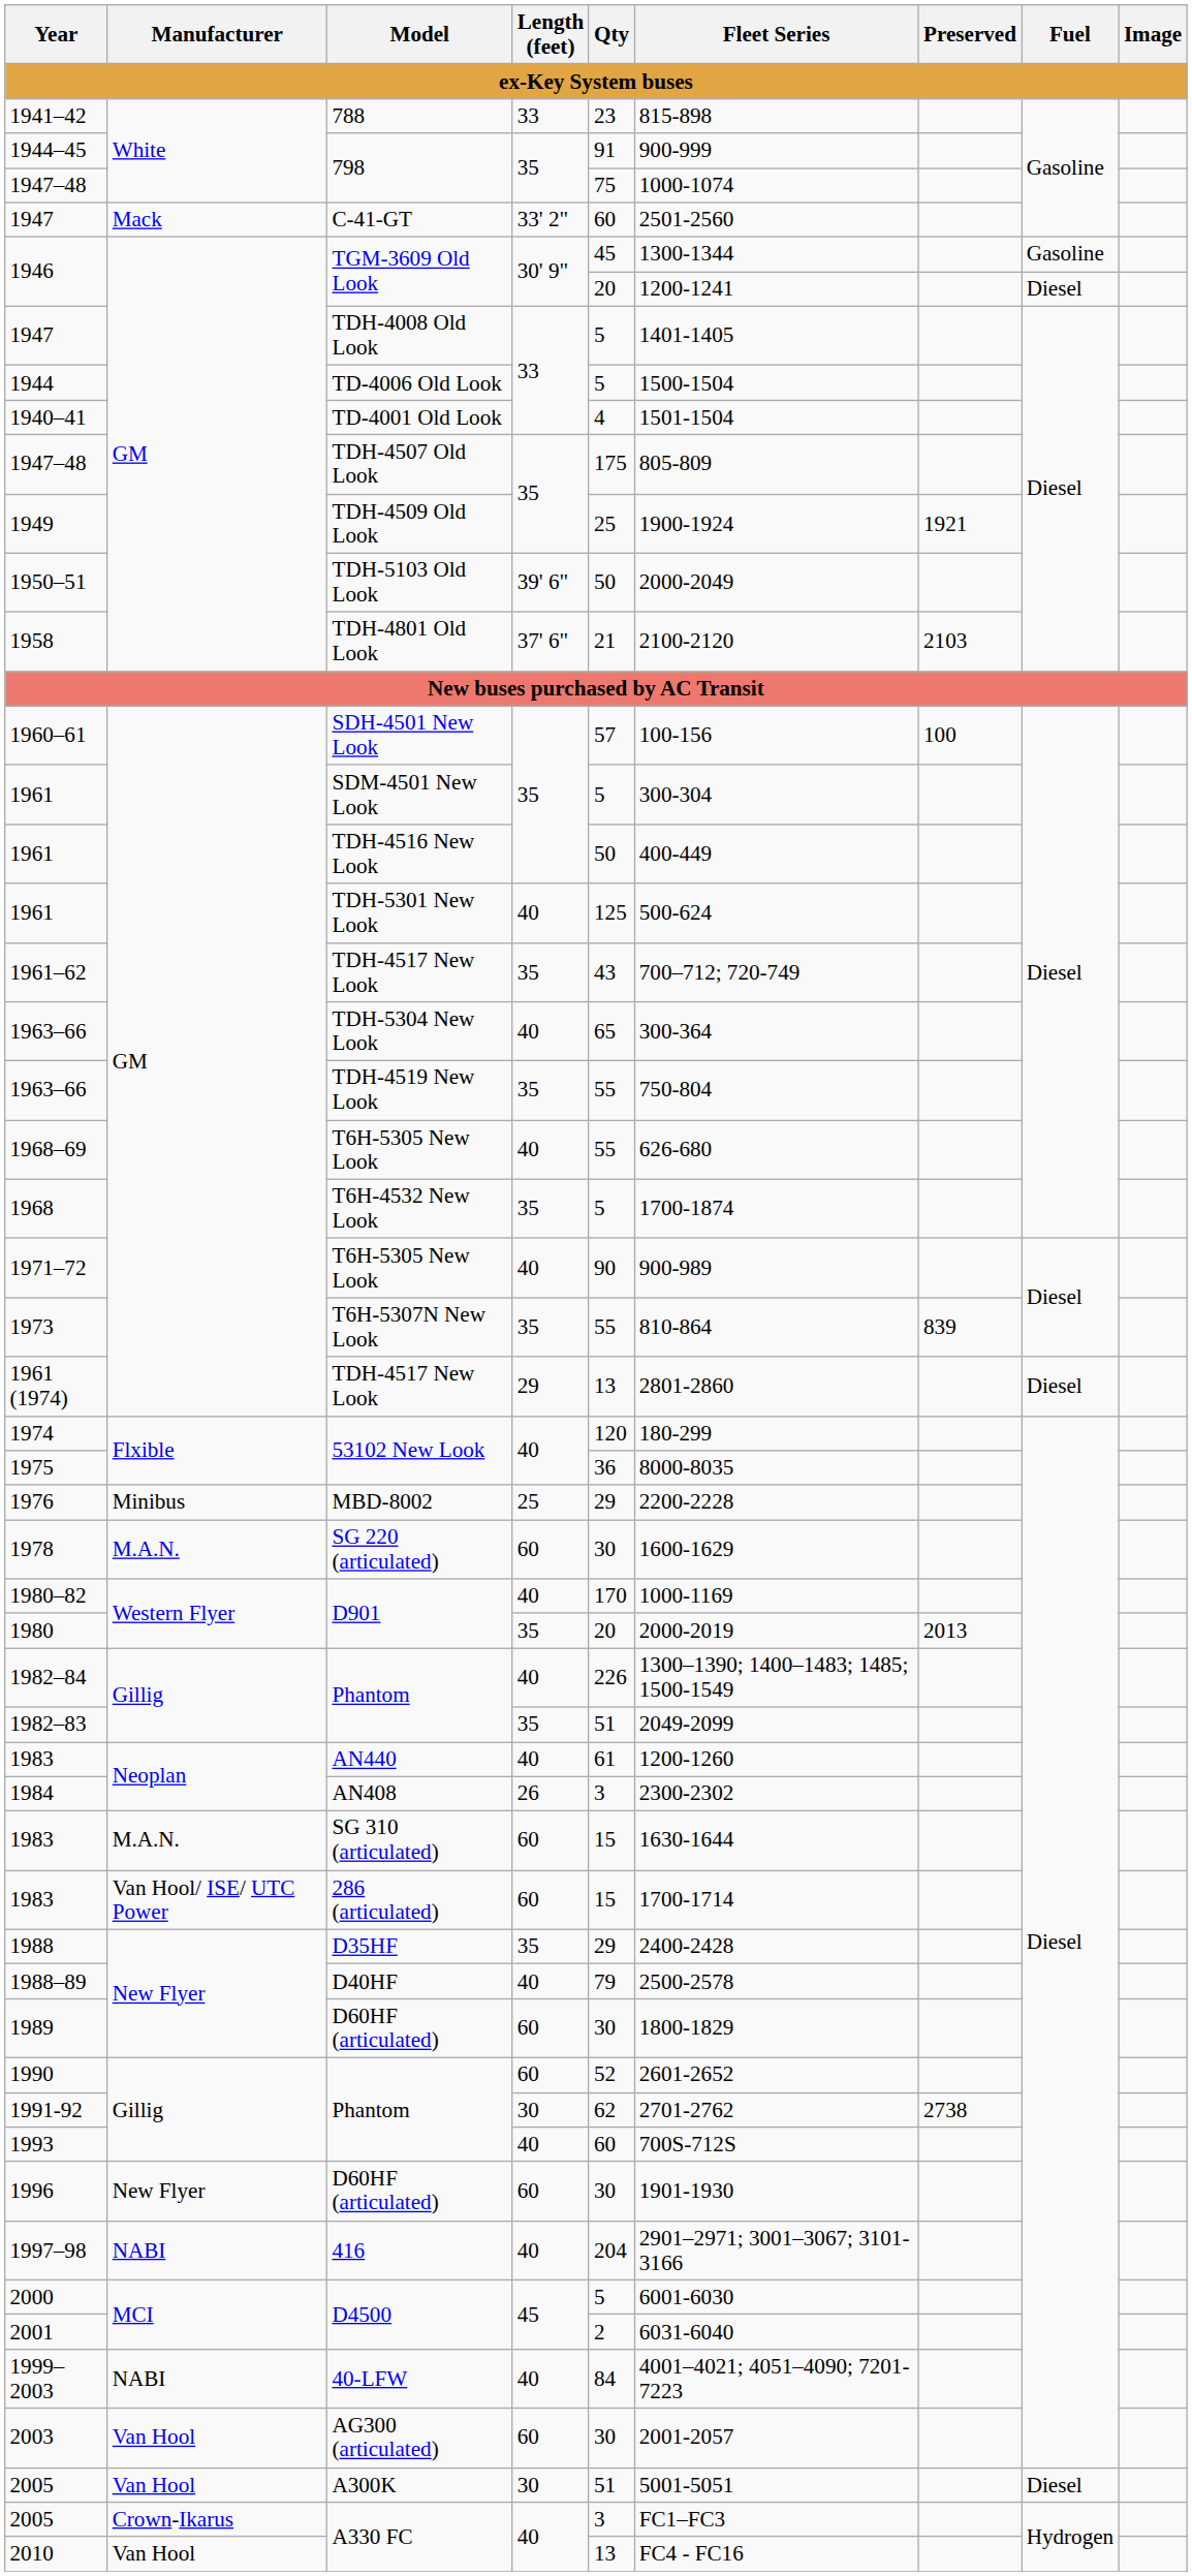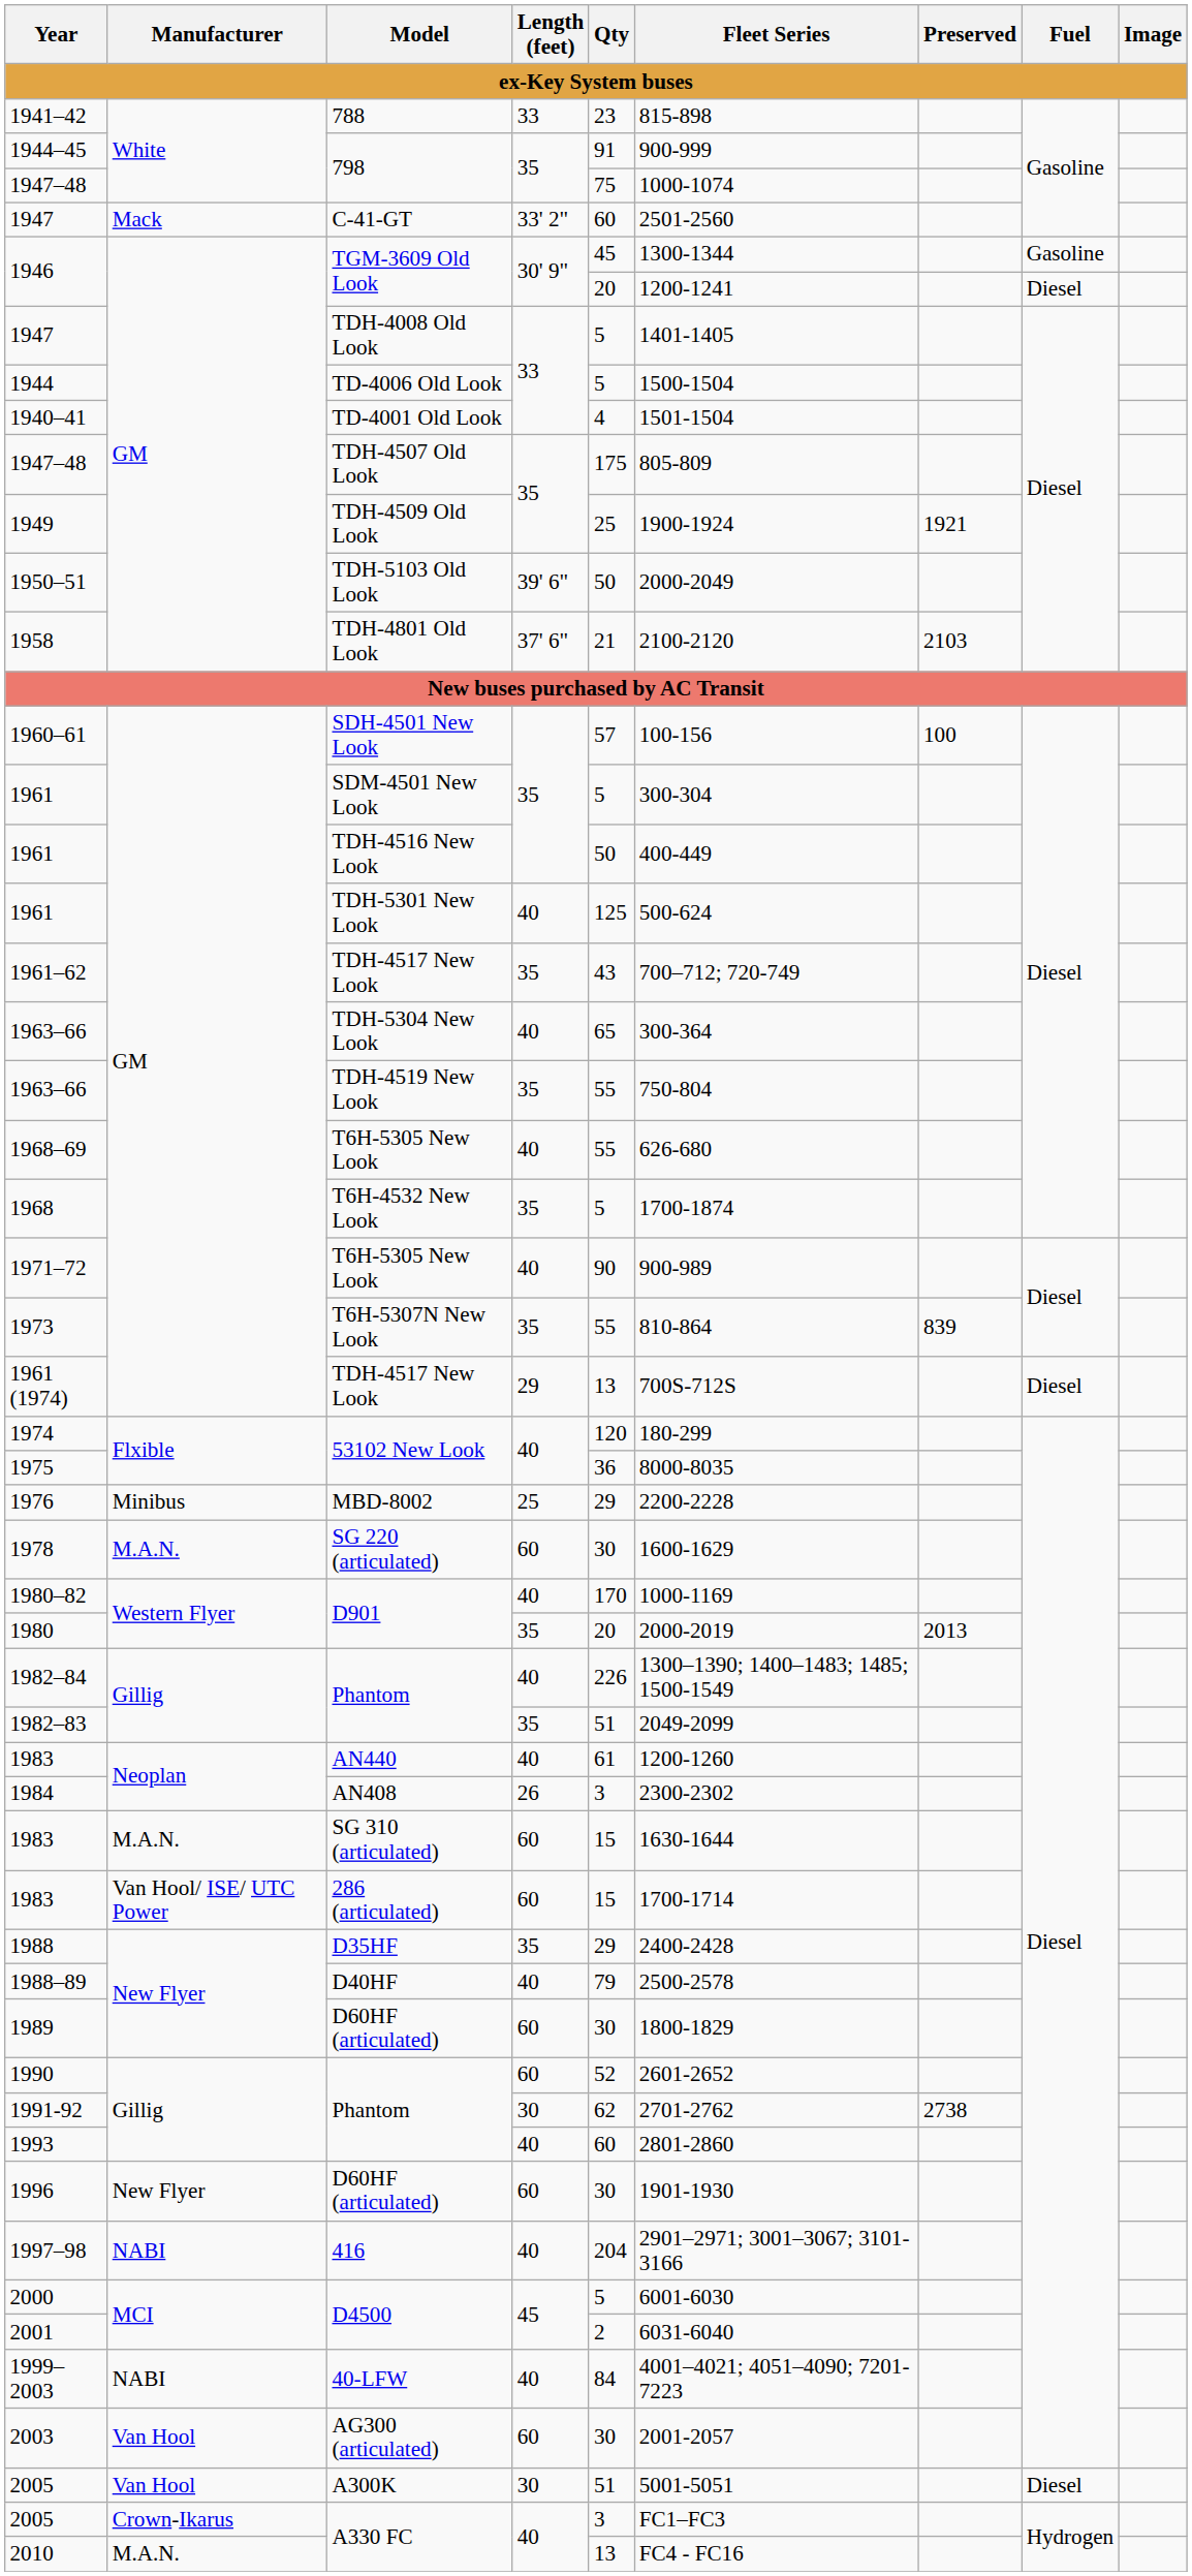1961 (1974) | Fleet Series: 2801-2860 -> 700S-712S
1993 | Fleet Series: 700S-712S -> 2801-2860
2010 | Manufacturer: Van Hool -> M.A.N.
